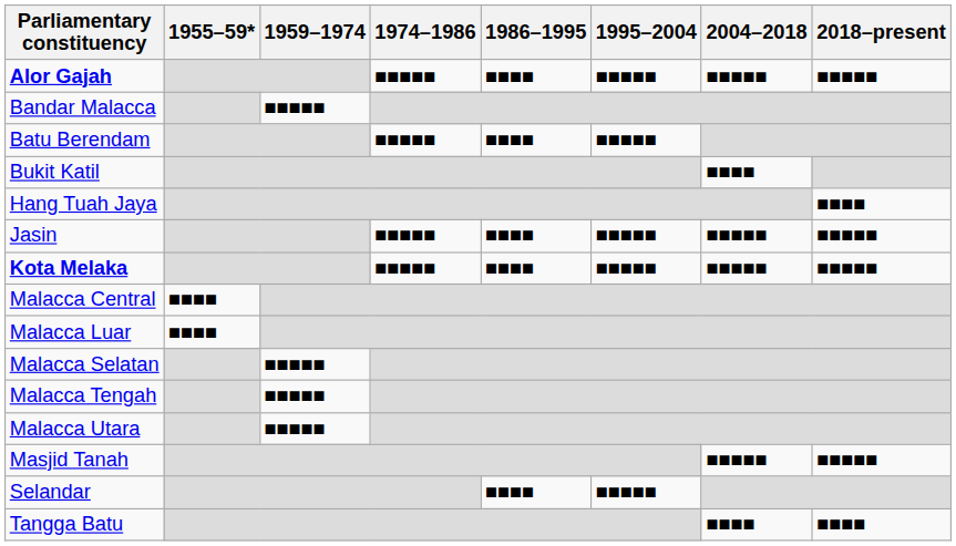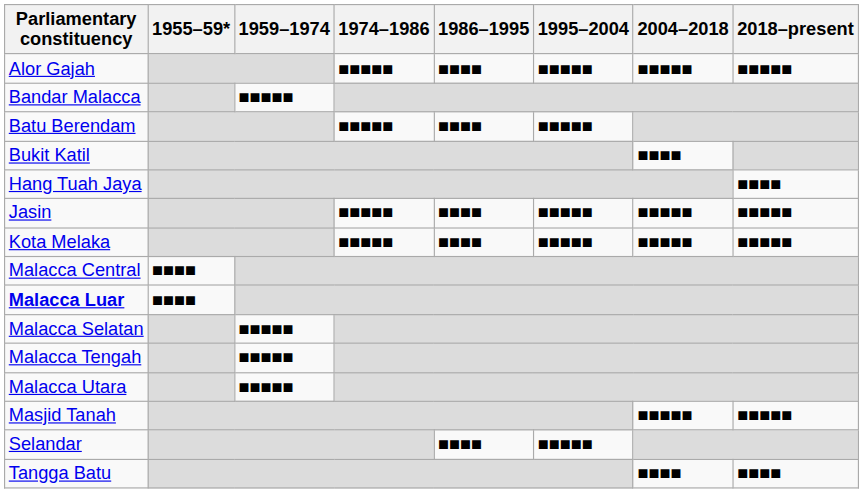Alor Gajah | Parliamentary constituency: bold -> normal
Kota Melaka | Parliamentary constituency: bold -> normal
Malacca Luar | Parliamentary constituency: normal -> bold
